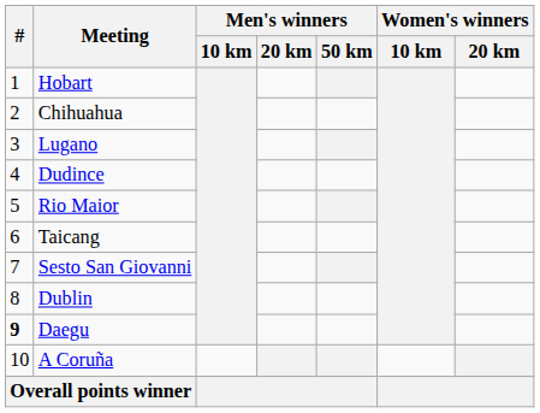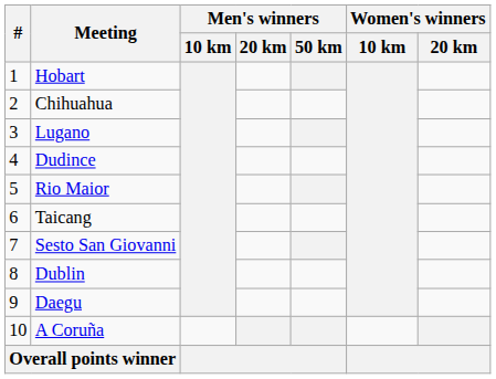Daegu | #: bold -> normal
